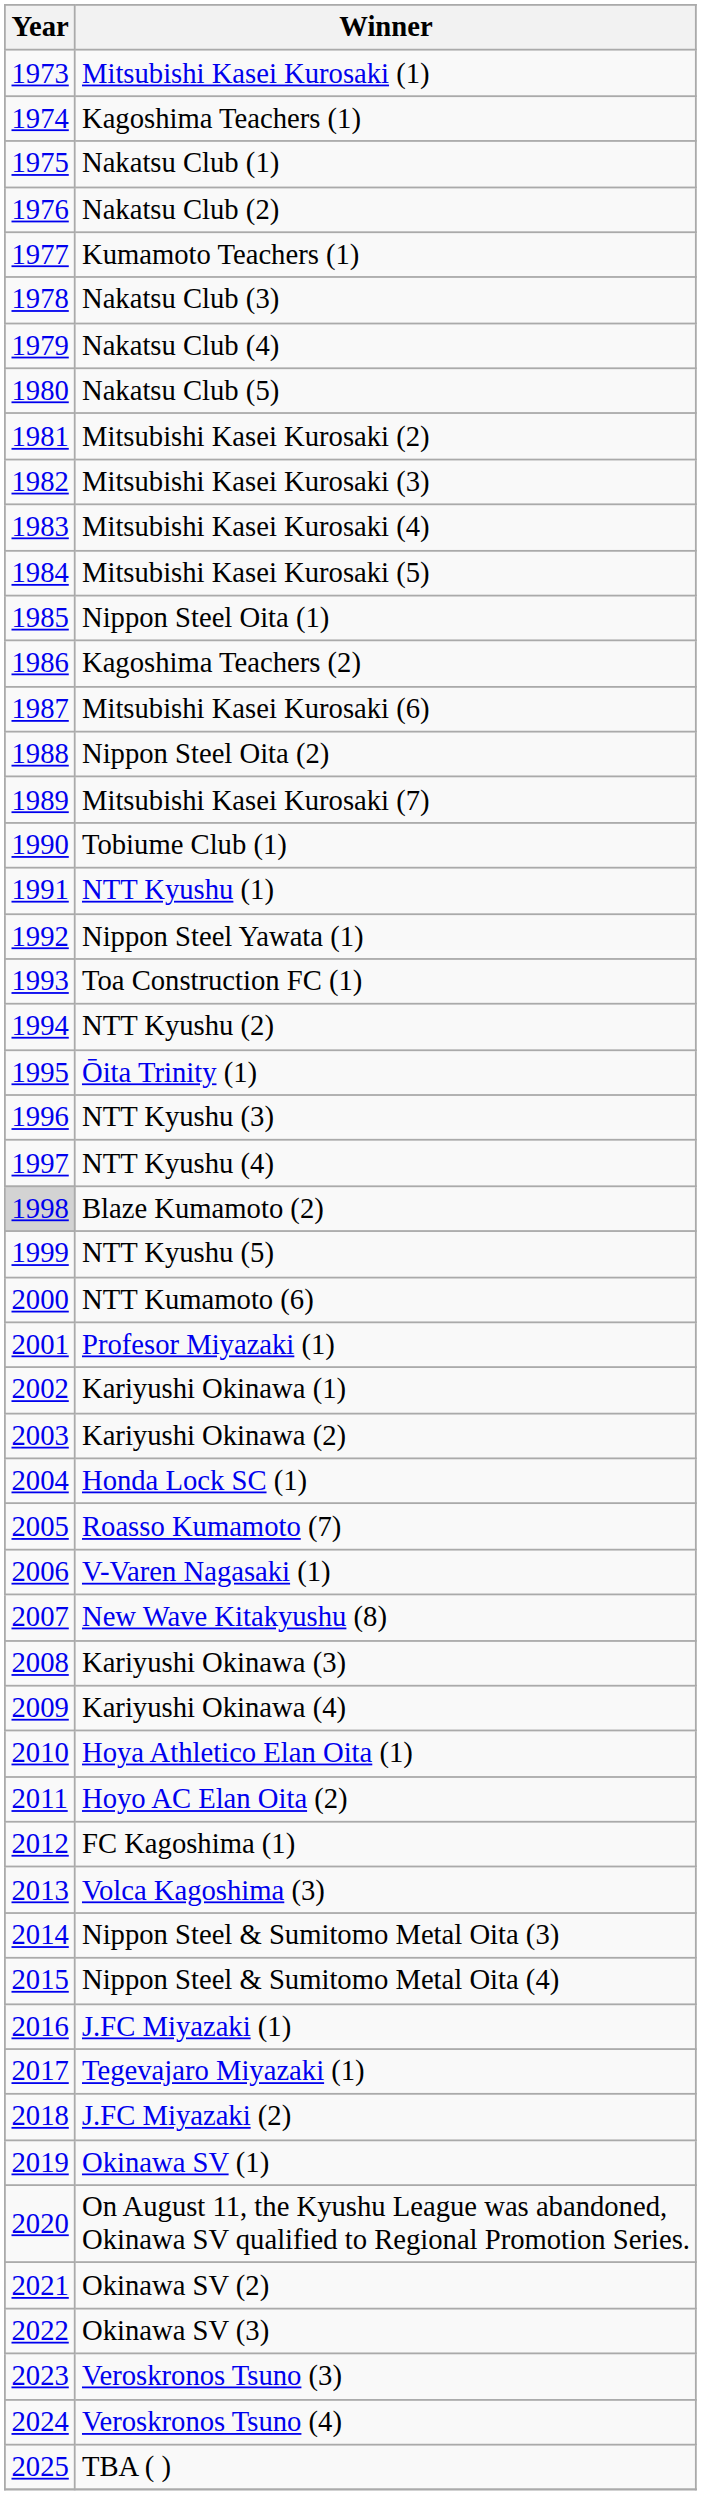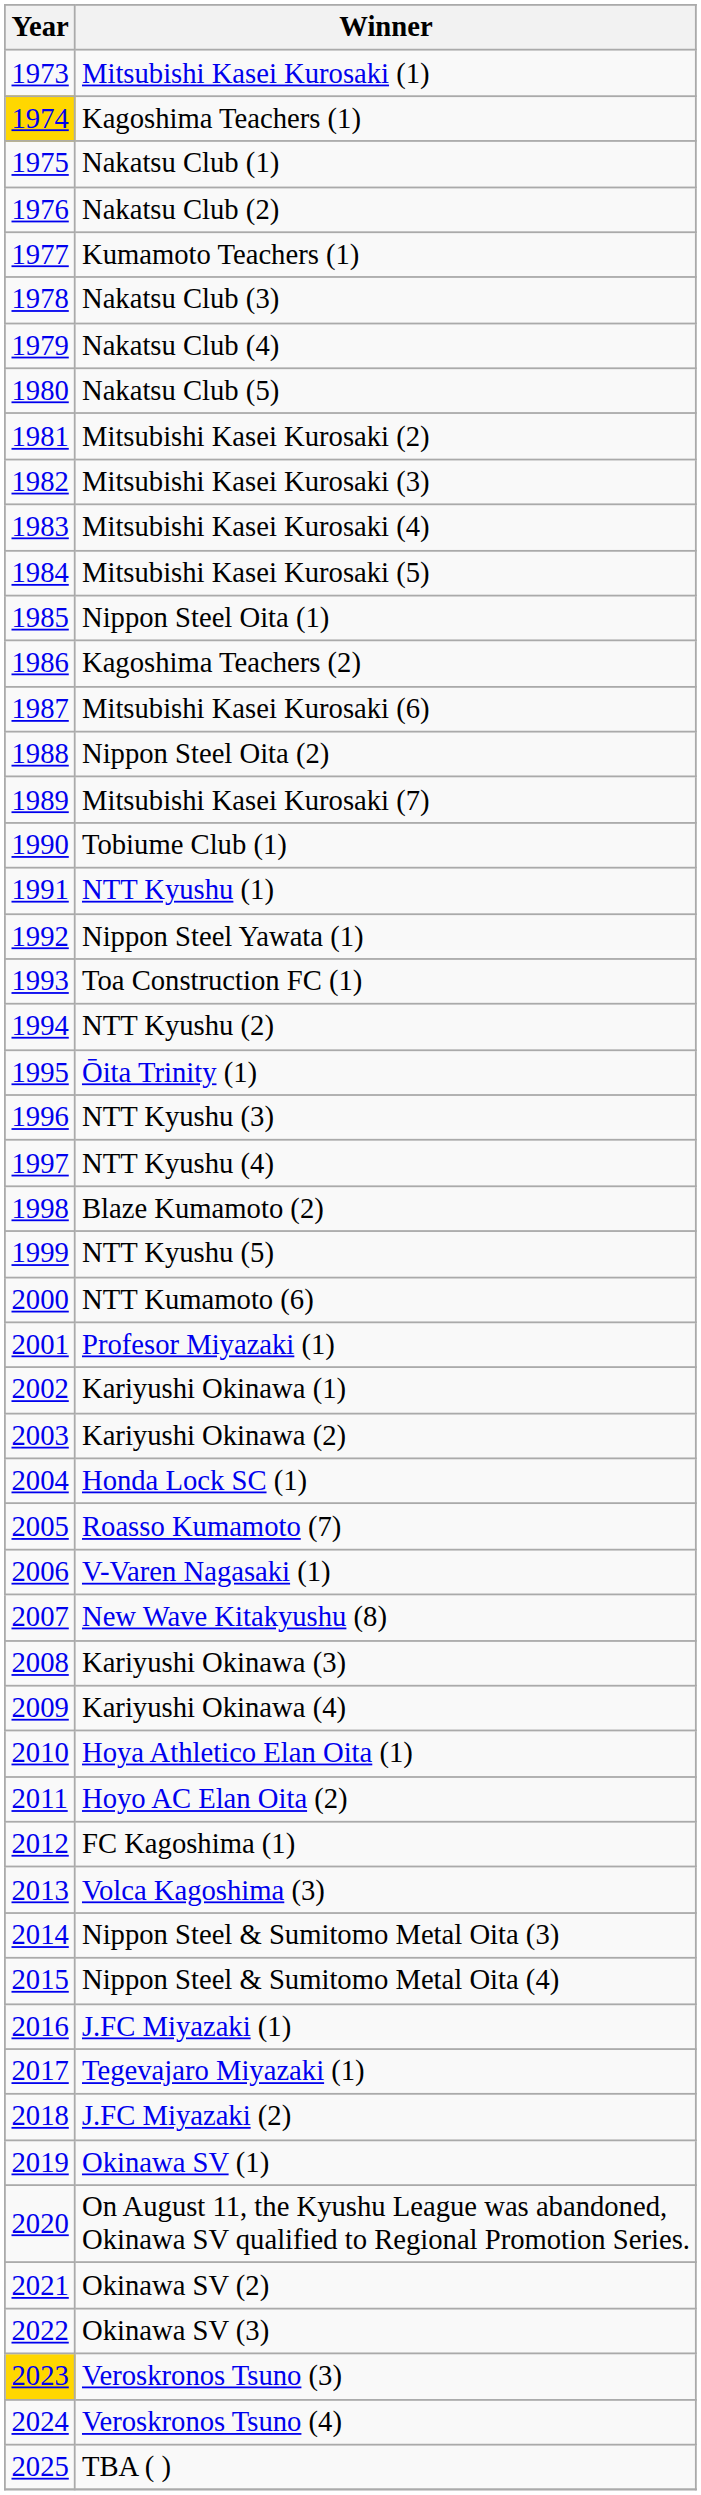Kagoshima Teachers (1) | Year: no background -> gold background
Blaze Kumamoto (2) | Year: lightgrey background -> no background
Veroskronos Tsuno (3) | Year: no background -> gold background
